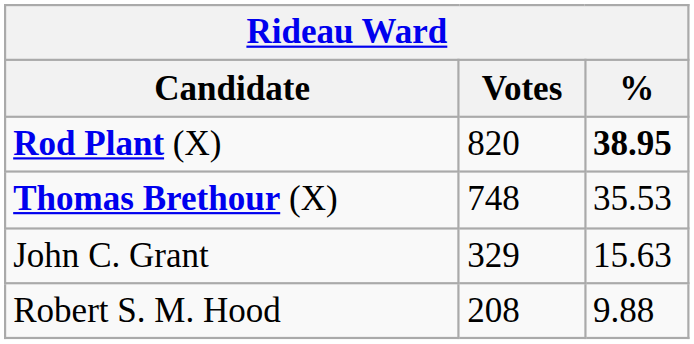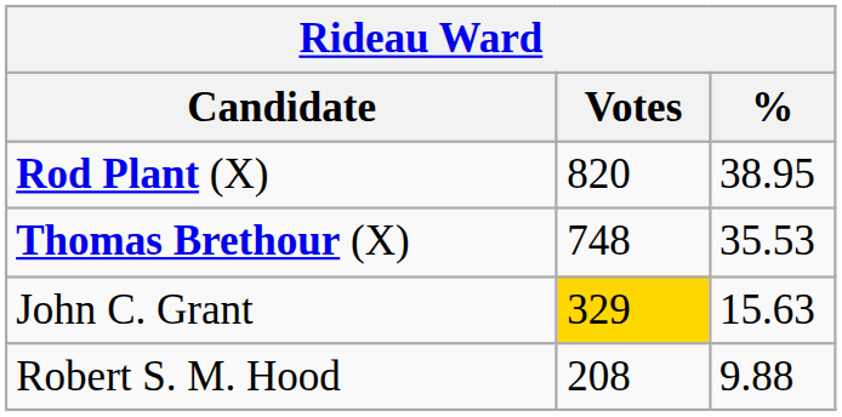Rod Plant (X) | %: bold -> normal
John C. Grant | Votes: no background -> gold background
